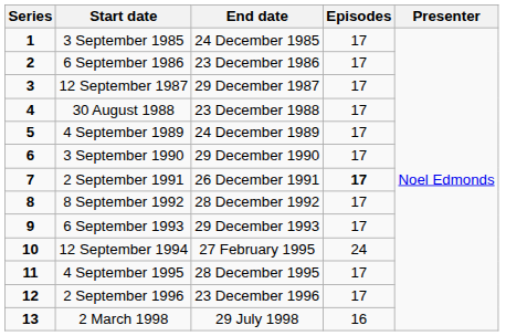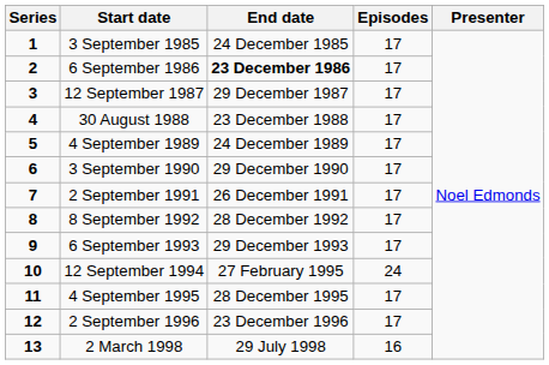6 September 1986 | End date: normal -> bold
2 September 1991 | Episodes: bold -> normal
